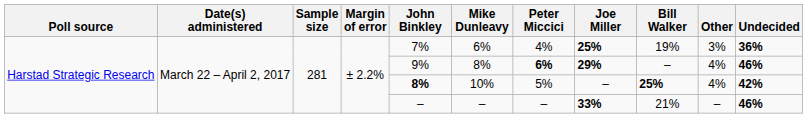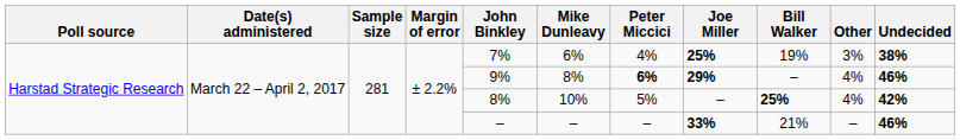row 2 | Undecided: 36% -> 38%
row 4 | John Binkley: bold -> normal
